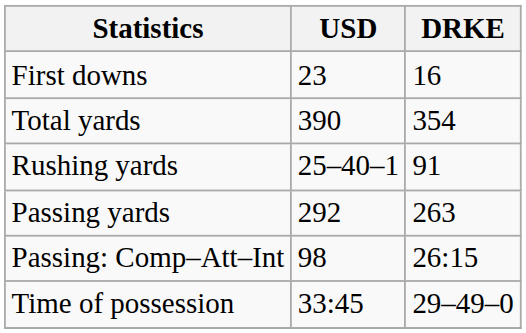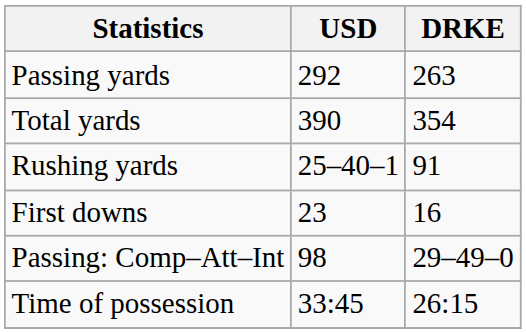rows swapped: First downs <-> Passing yards
Passing: Comp–Att–Int | DRKE: 26:15 -> 29–49–0
Time of possession | DRKE: 29–49–0 -> 26:15
